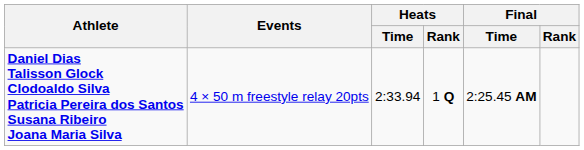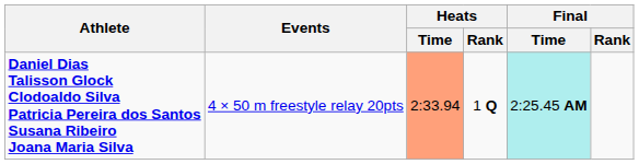row 3 | Heats / Time: no background -> lightsalmon background
row 3 | Final / Time: no background -> paleturquoise background
